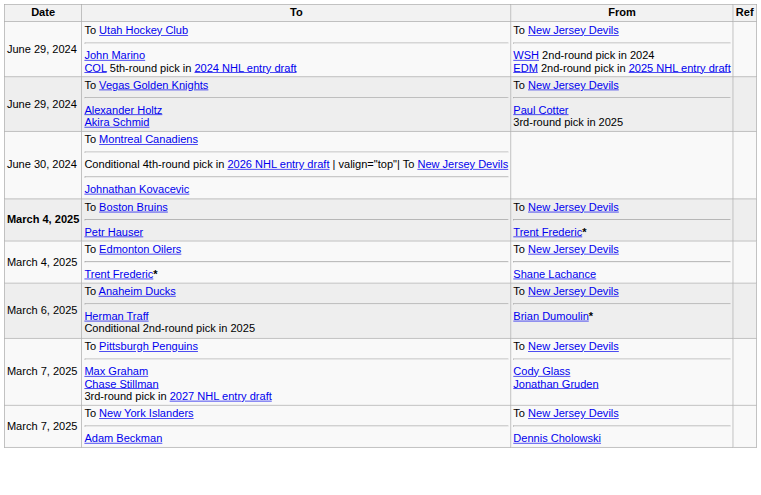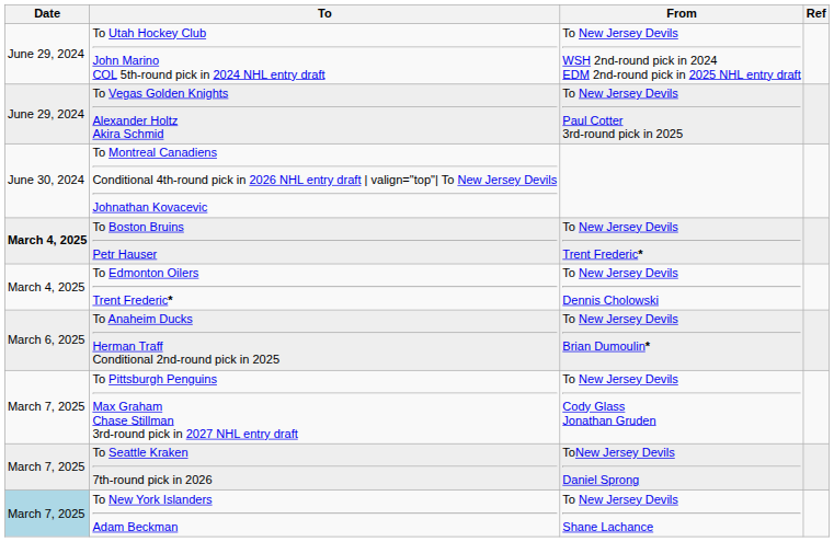To Edmonton Oilers Trent Frederic* | From: To New Jersey Devils Shane Lachance -> To New Jersey Devils Dennis Cholowski
+ row: March 7, 2025 | To Seattle Kraken 7th-round pick in 2026 | ToNew Jersey Devils Daniel Sprong
To New York Islanders Adam Beckman | Date: no background -> lightblue background
To New York Islanders Adam Beckman | From: To New Jersey Devils Dennis Cholowski -> To New Jersey Devils Shane Lachance
